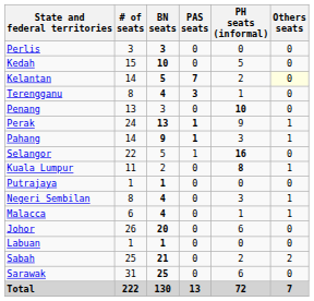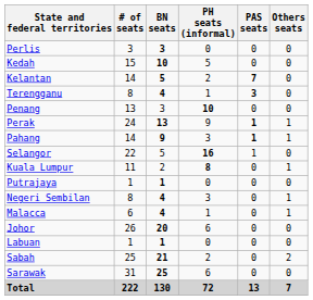columns swapped: PAS seats <-> PH seats (informal)
Kelantan | Others seats: lightyellow background -> no background
